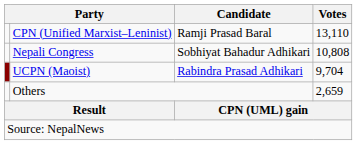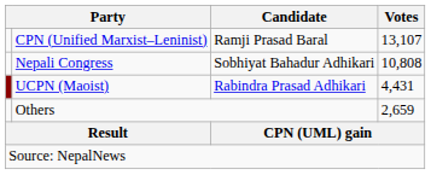CPN (Unified Marxist–Leninist) | Votes: 13,110 -> 13,107
UCPN (Maoist) | Votes: 9,704 -> 4,431
